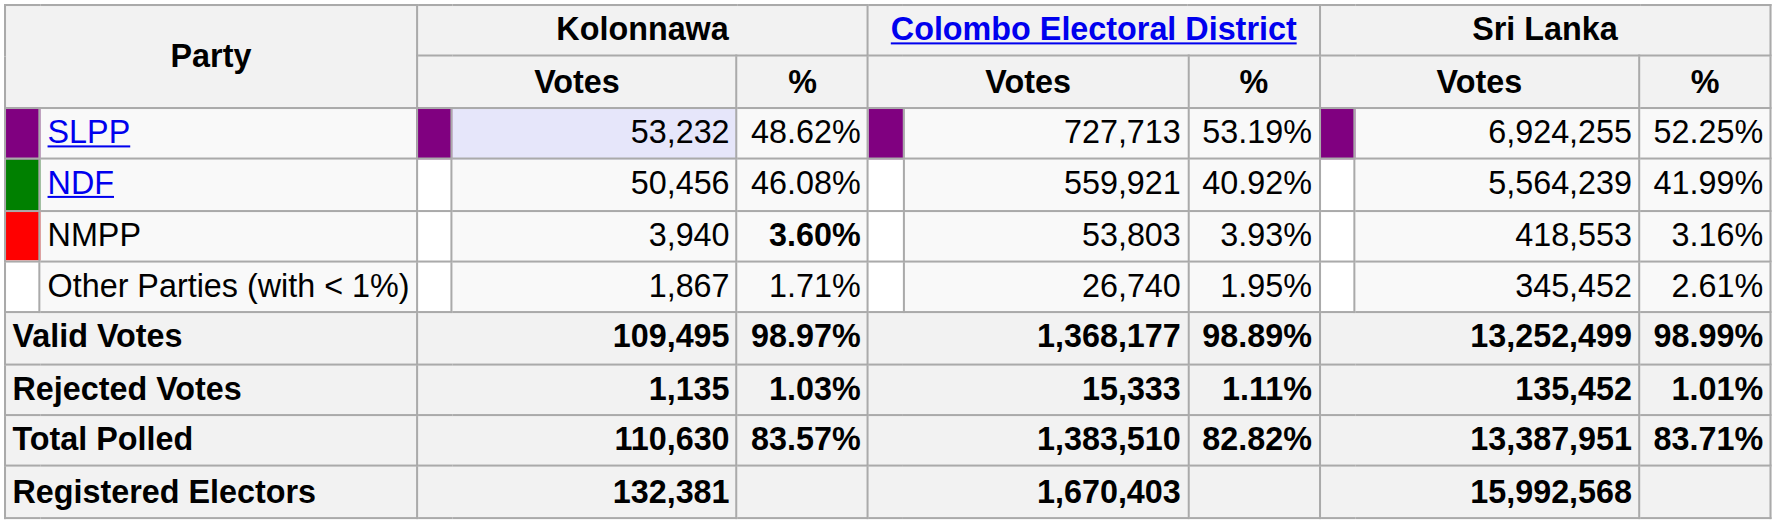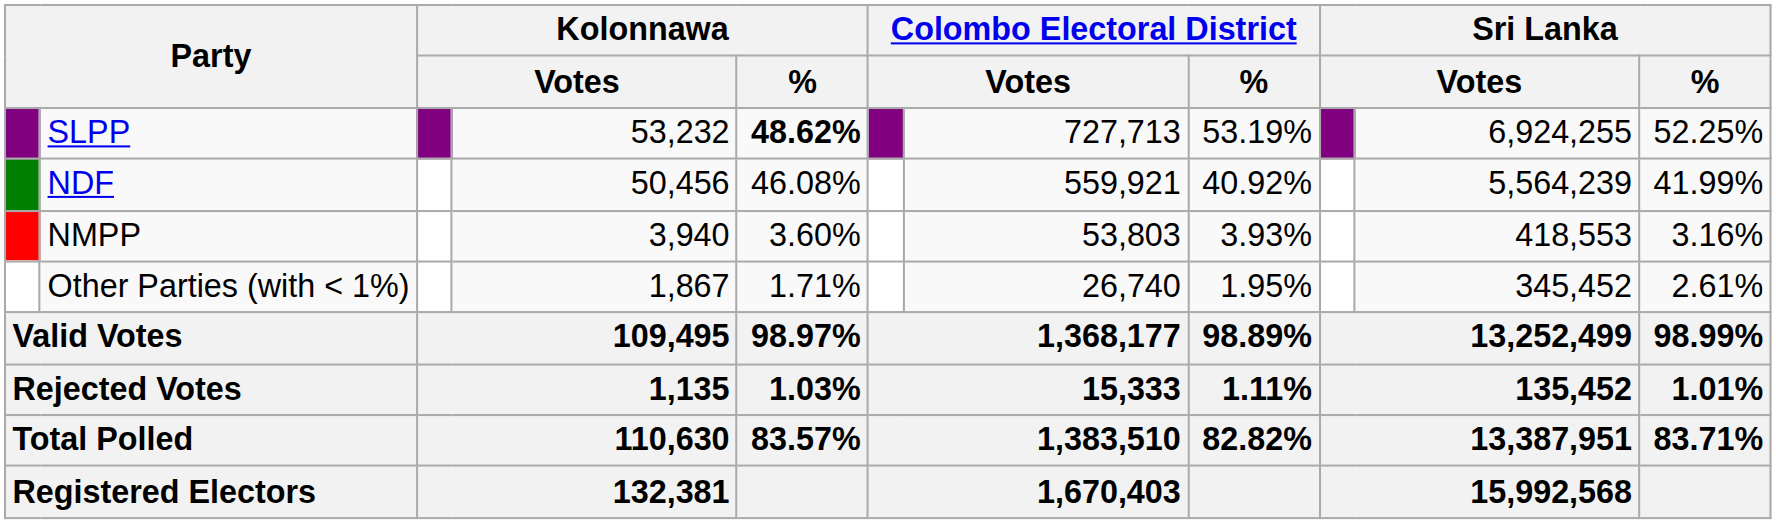SLPP | column 4: lavender background -> no background
SLPP | Kolonnawa / %: normal -> bold
NMPP | Kolonnawa / %: bold -> normal
